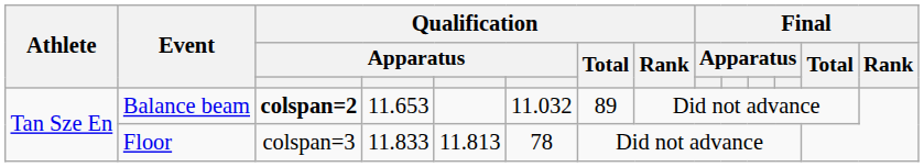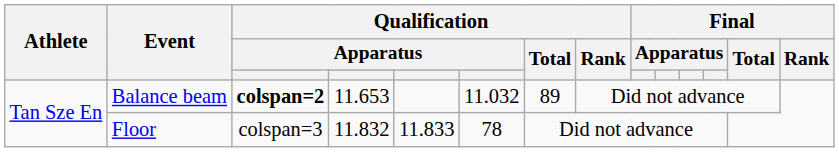Floor | column 4: 11.833 -> 11.832
Floor | column 5: 11.813 -> 11.833
